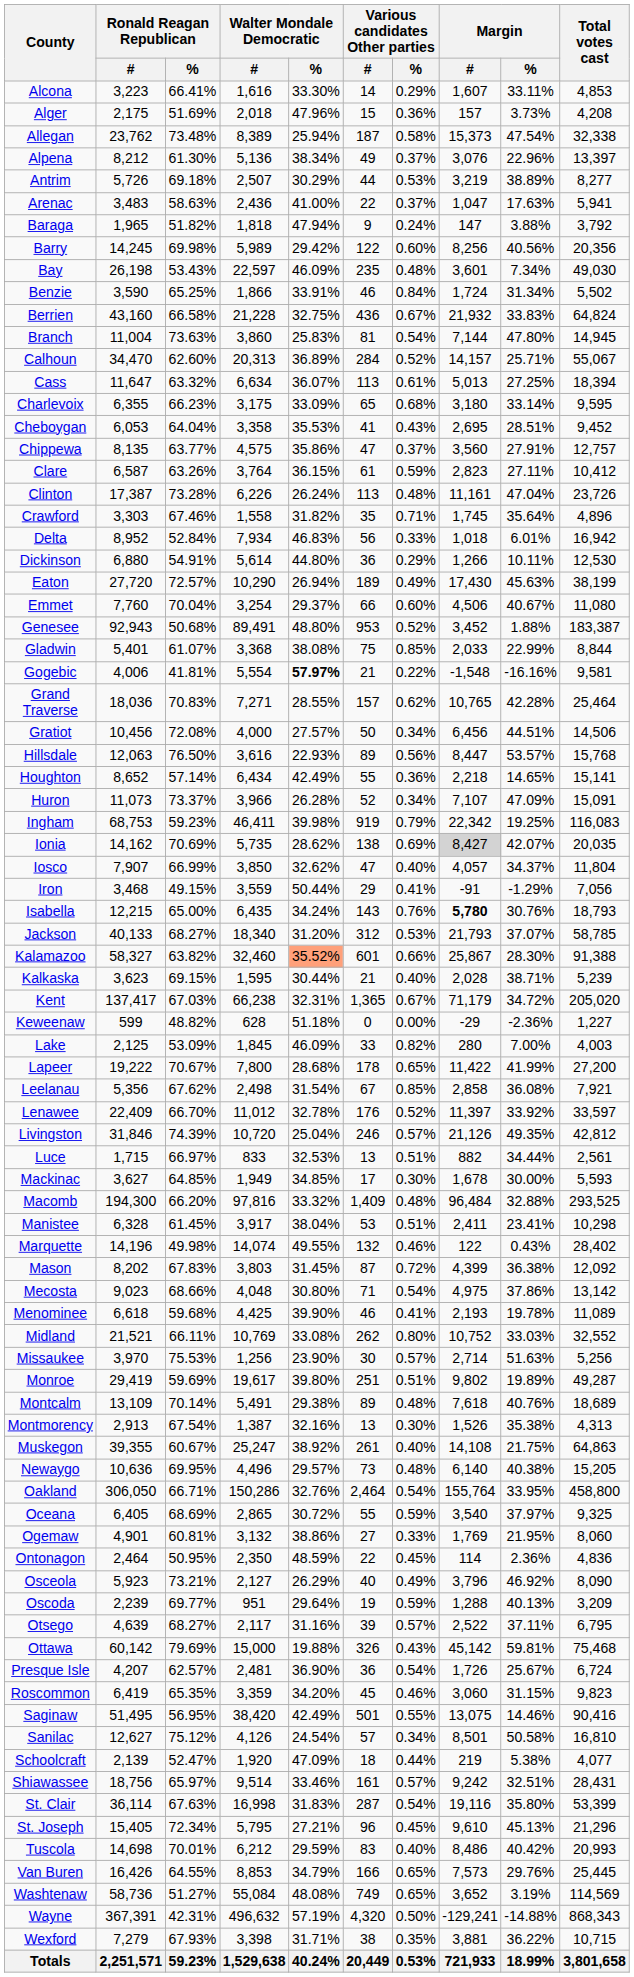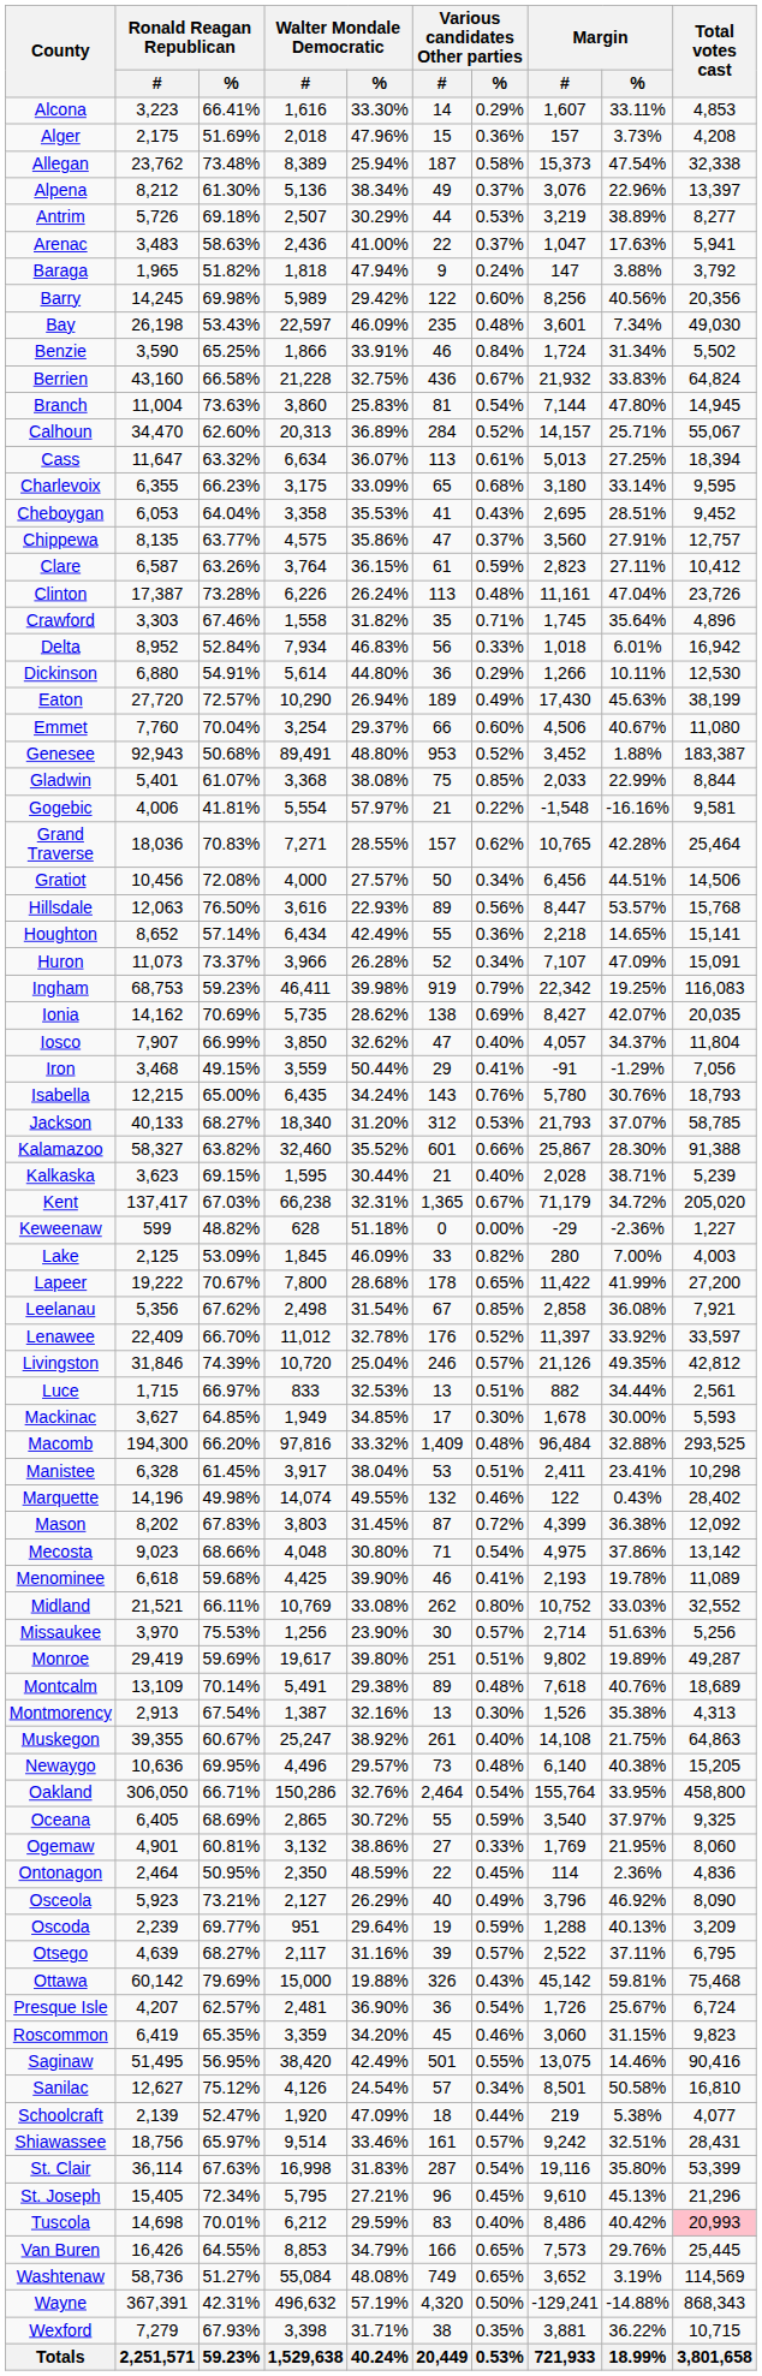Gogebic | Walter Mondale Democratic / %: bold -> normal
Ionia | Margin / #: lightgrey background -> no background
Isabella | Margin / #: bold -> normal
Kalamazoo | Walter Mondale Democratic / %: lightsalmon background -> no background
Tuscola | Total votes cast: no background -> pink background
